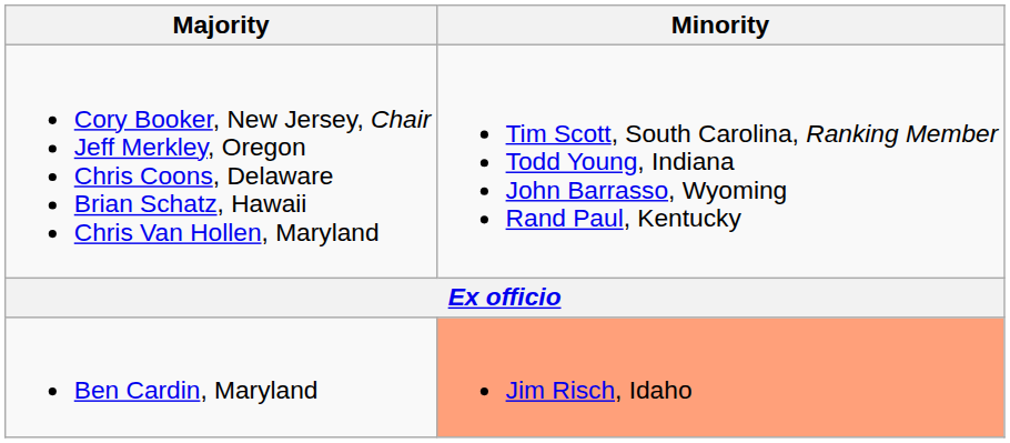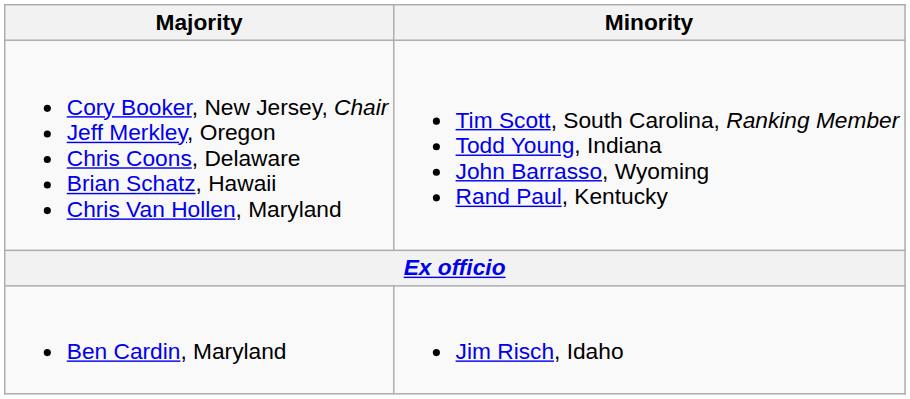Ben Cardin, Maryland | Minority: lightsalmon background -> no background
